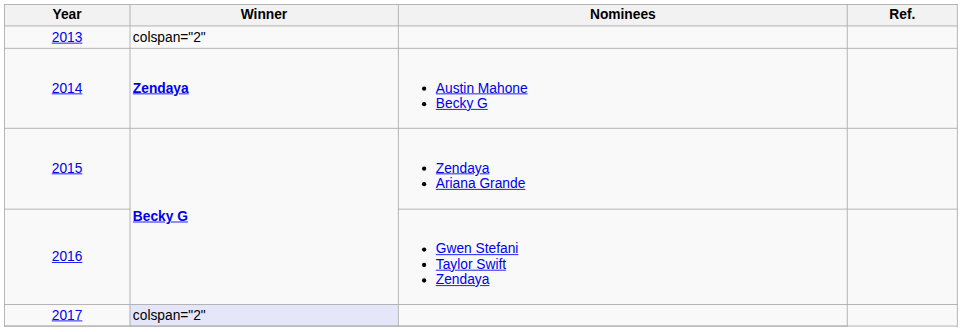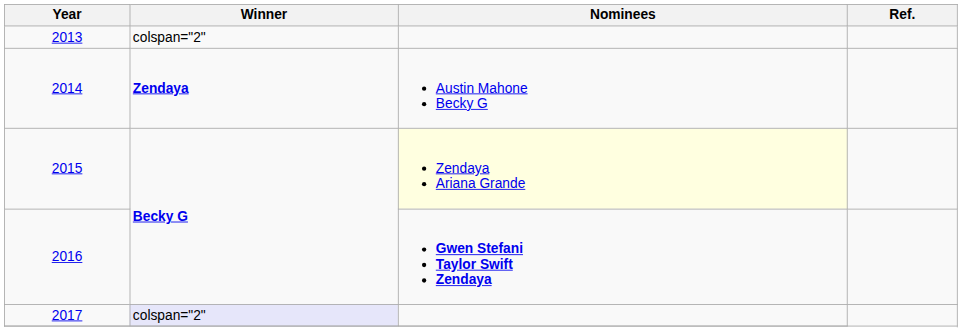2015 | Nominees: no background -> lightyellow background
2016 | Nominees: normal -> bold
